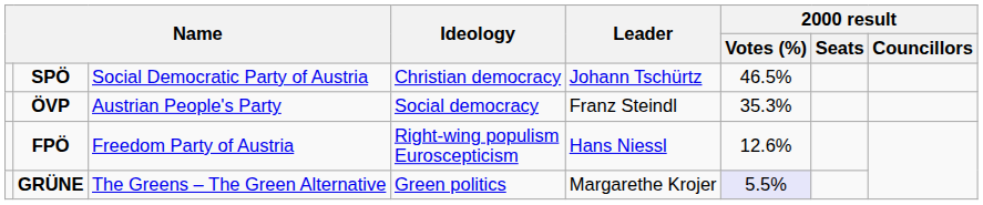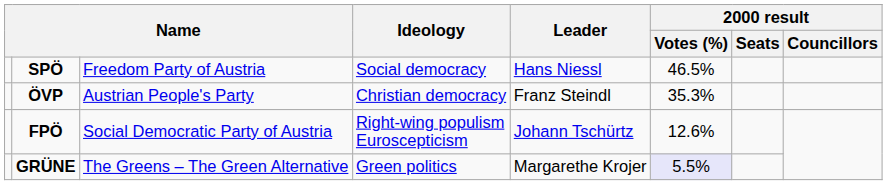SPÖ | column 3: Social Democratic Party of Austria -> Freedom Party of Austria
SPÖ | Ideology: Christian democracy -> Social democracy
SPÖ | Leader: Johann Tschürtz -> Hans Niessl
ÖVP | Ideology: Social democracy -> Christian democracy
FPÖ | column 3: Freedom Party of Austria -> Social Democratic Party of Austria
FPÖ | Leader: Hans Niessl -> Johann Tschürtz
